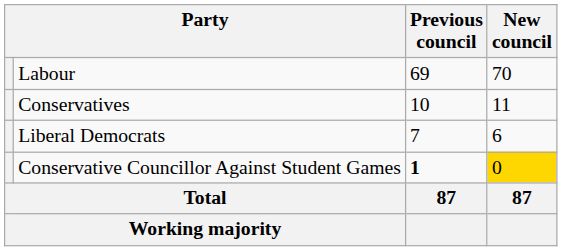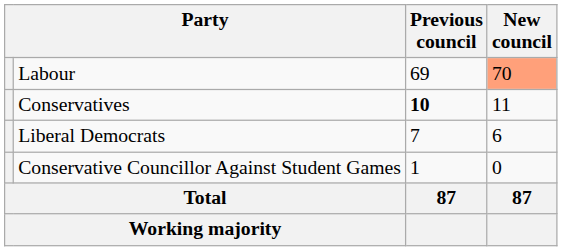Labour | New council: no background -> lightsalmon background
Conservatives | Previous council: normal -> bold
Conservative Councillor Against Student Games | Previous council: bold -> normal
Conservative Councillor Against Student Games | New council: gold background -> no background
